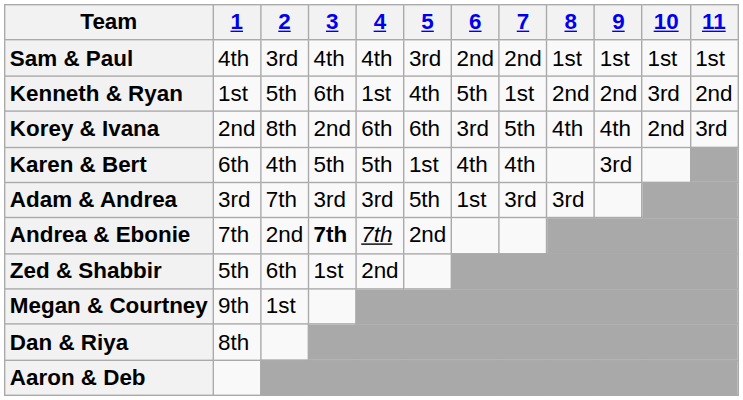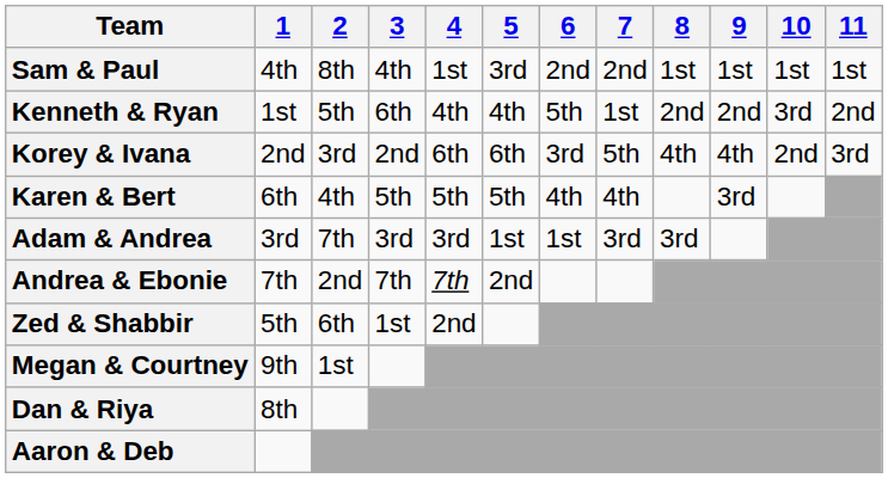Sam & Paul | 2: 3rd -> 8th
Sam & Paul | 4: 4th -> 1st
Kenneth & Ryan | 4: 1st -> 4th
Korey & Ivana | 2: 8th -> 3rd
Karen & Bert | 5: 1st -> 5th
Adam & Andrea | 5: 5th -> 1st
Andrea & Ebonie | 3: bold -> normal
